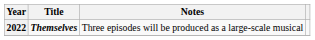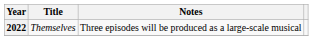2022 | Title: bold -> normal
